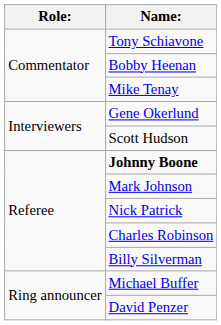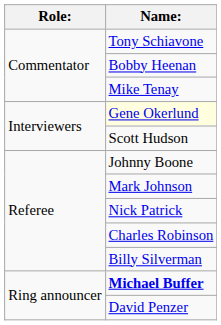Gene Okerlund | Name:: no background -> lightyellow background
Johnny Boone | Name:: bold -> normal
Michael Buffer | Name:: normal -> bold
